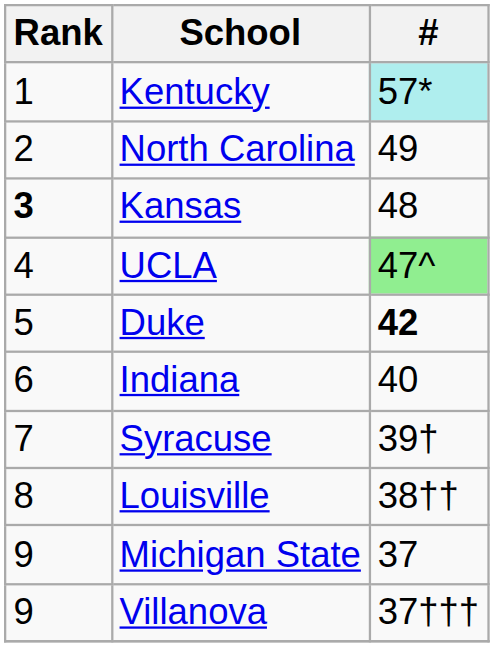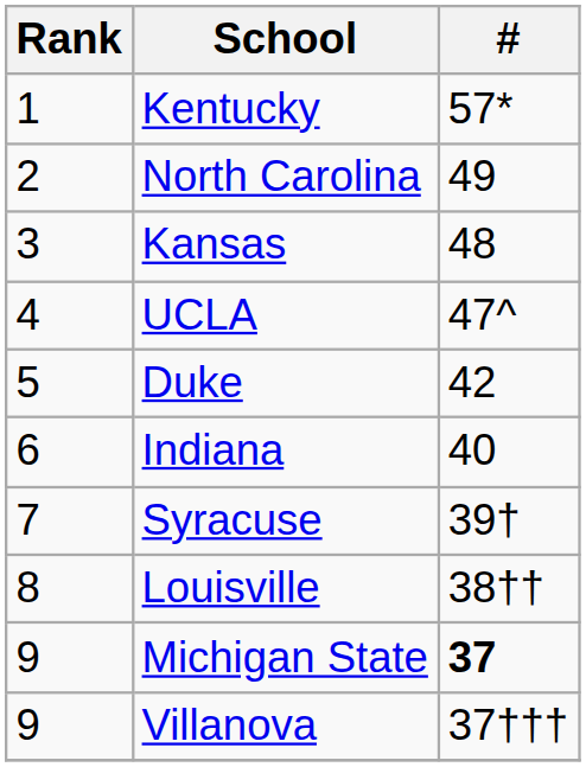Kentucky | #: paleturquoise background -> no background
Kansas | Rank: bold -> normal
UCLA | #: lightgreen background -> no background
Duke | #: bold -> normal
Michigan State | #: normal -> bold
